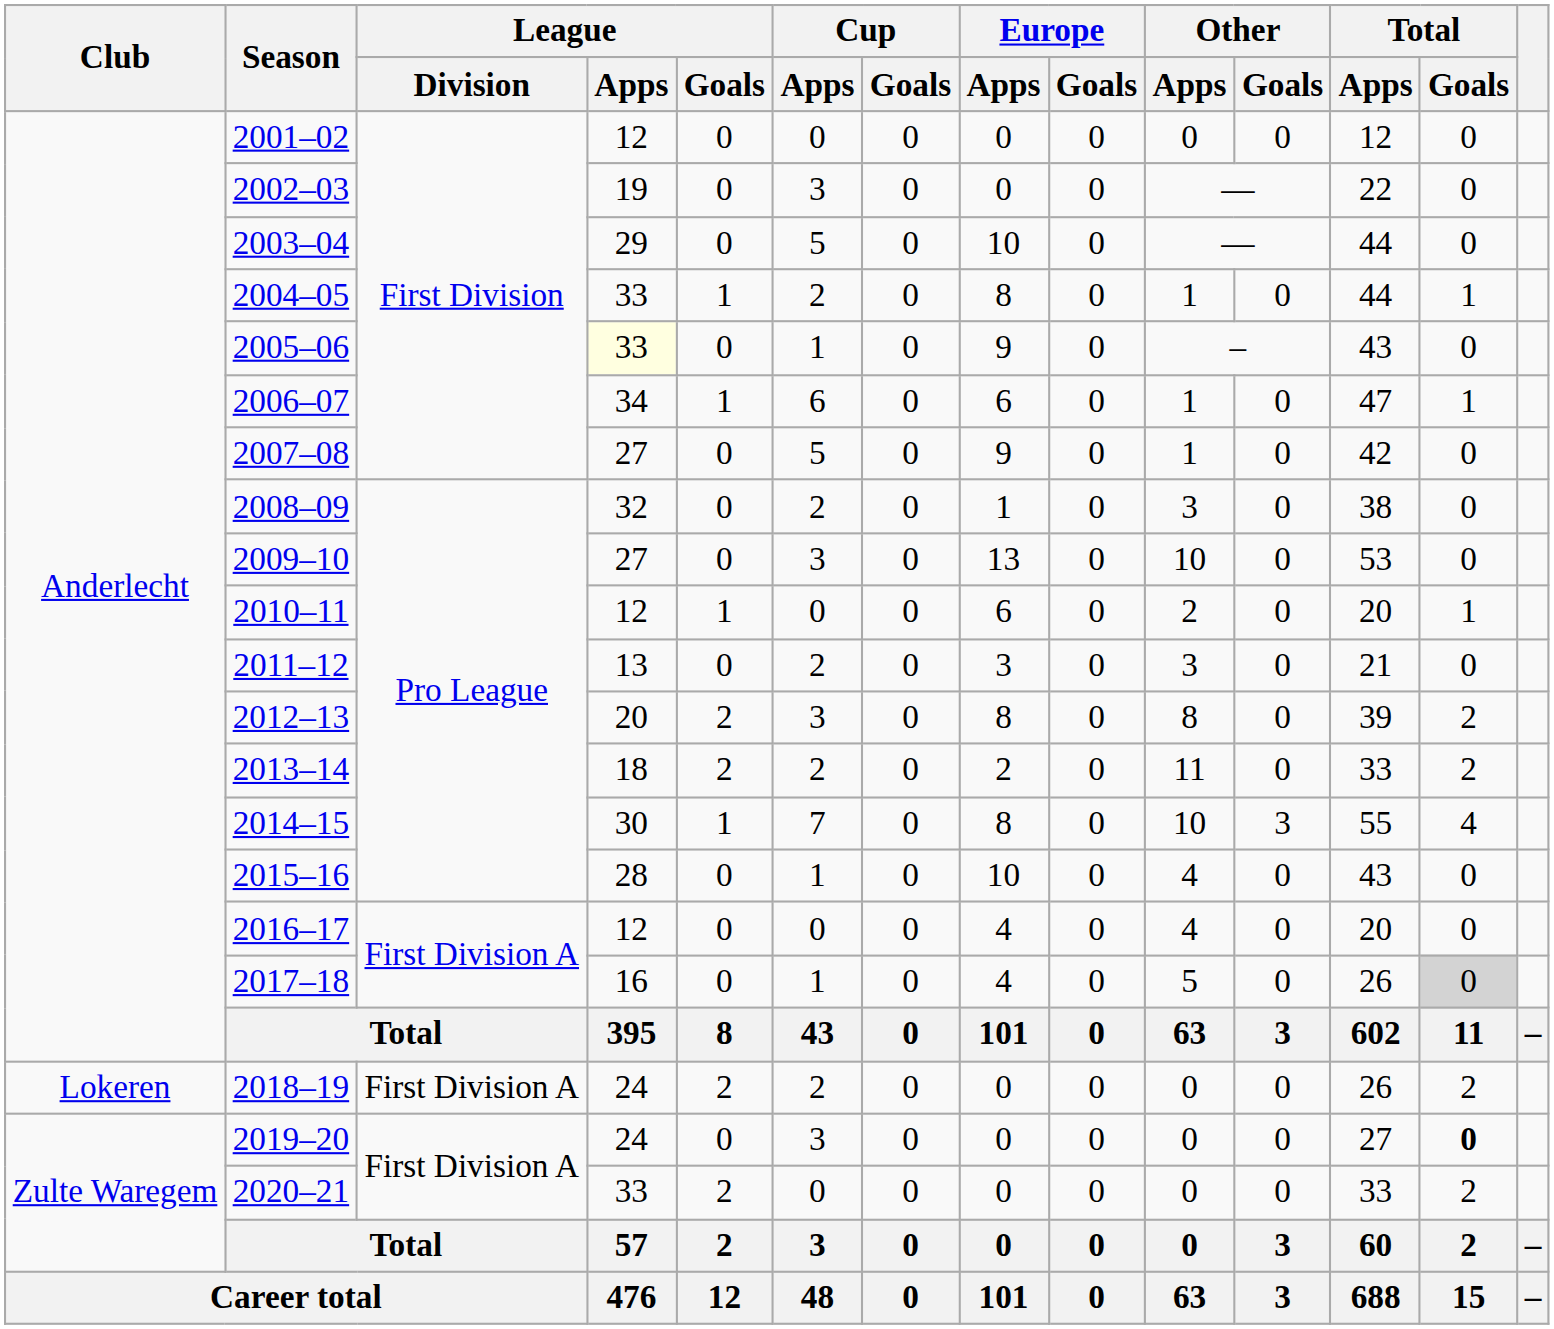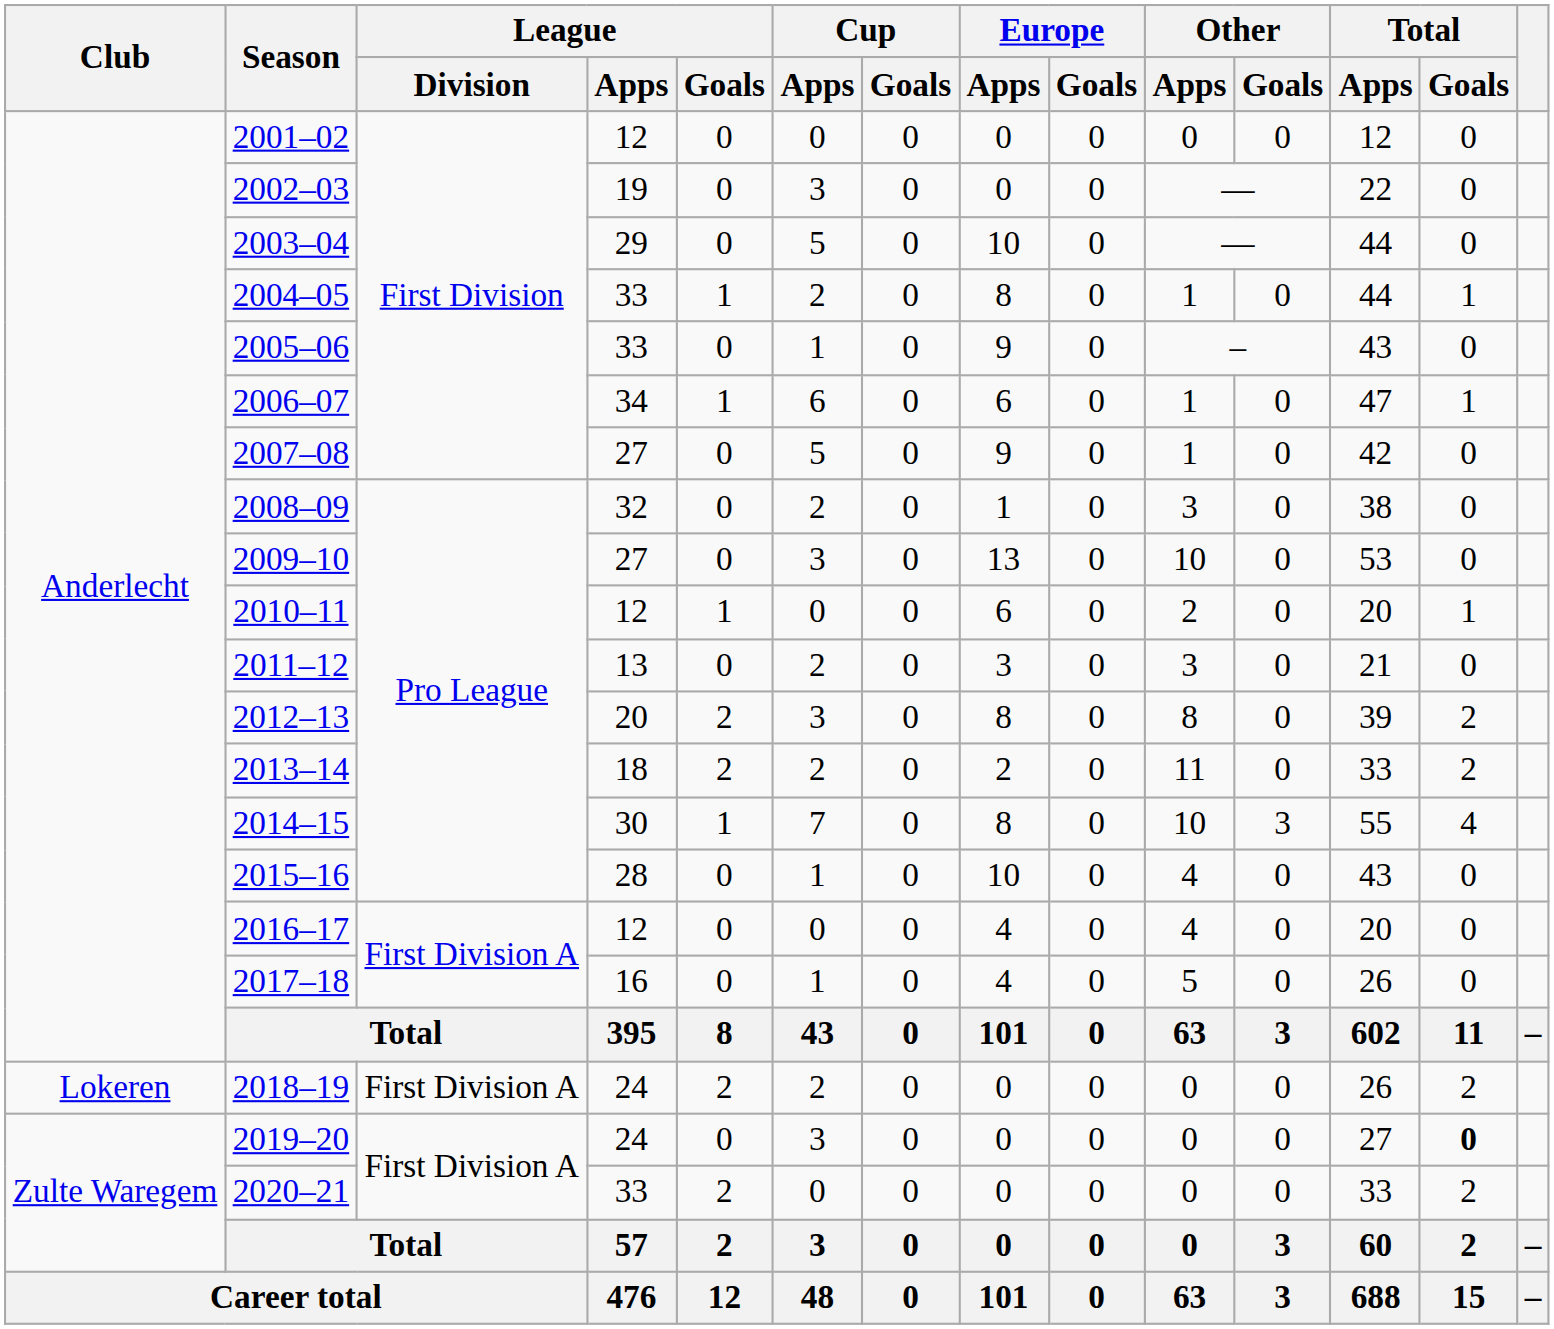2005–06 | League / Apps: lightyellow background -> no background
2017–18 | Total / Goals: lightgrey background -> no background
